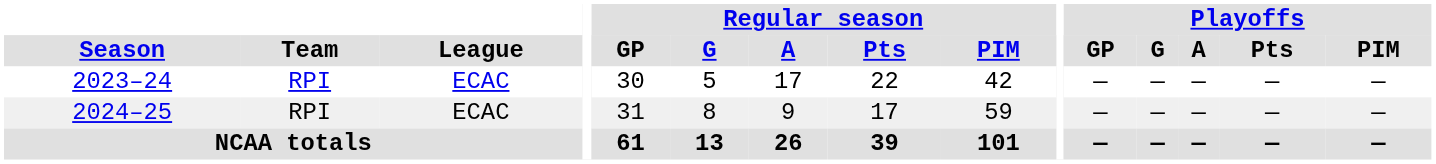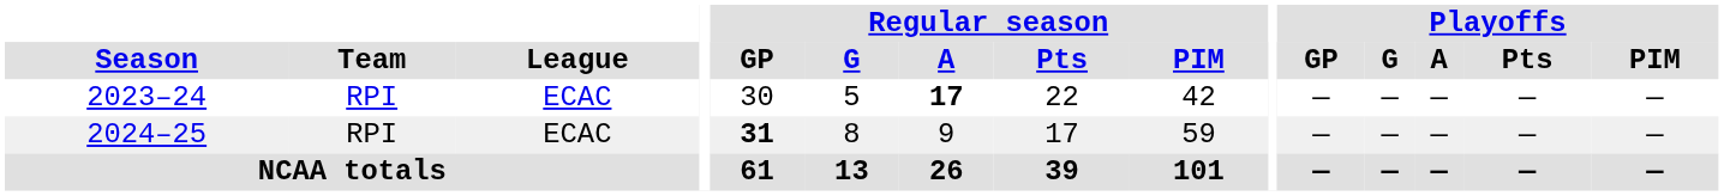2023–24 | Regular season / A: normal -> bold
2024–25 | Regular season / GP: normal -> bold
